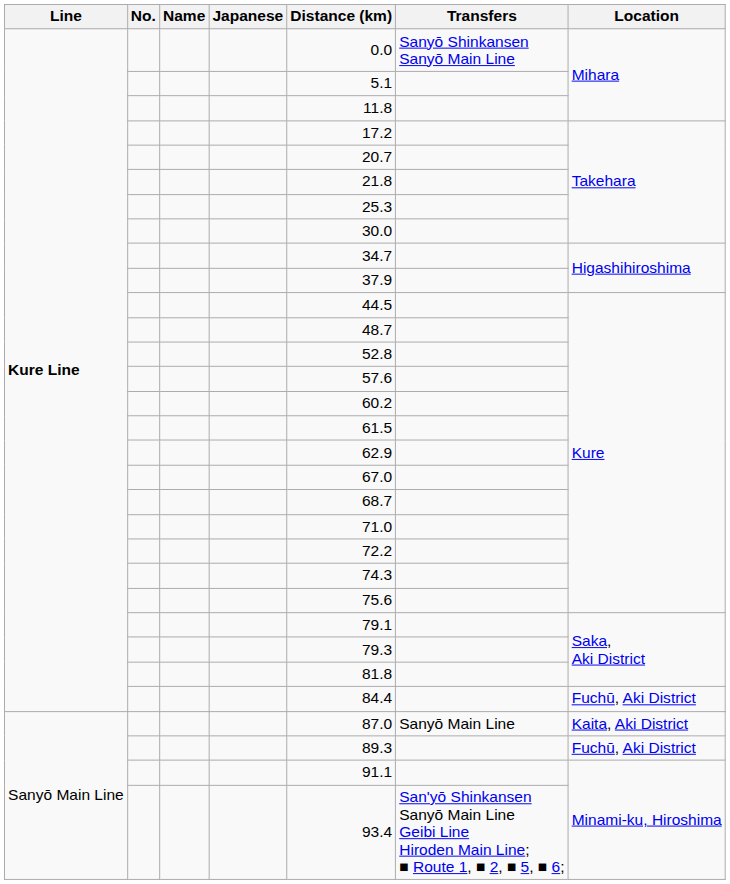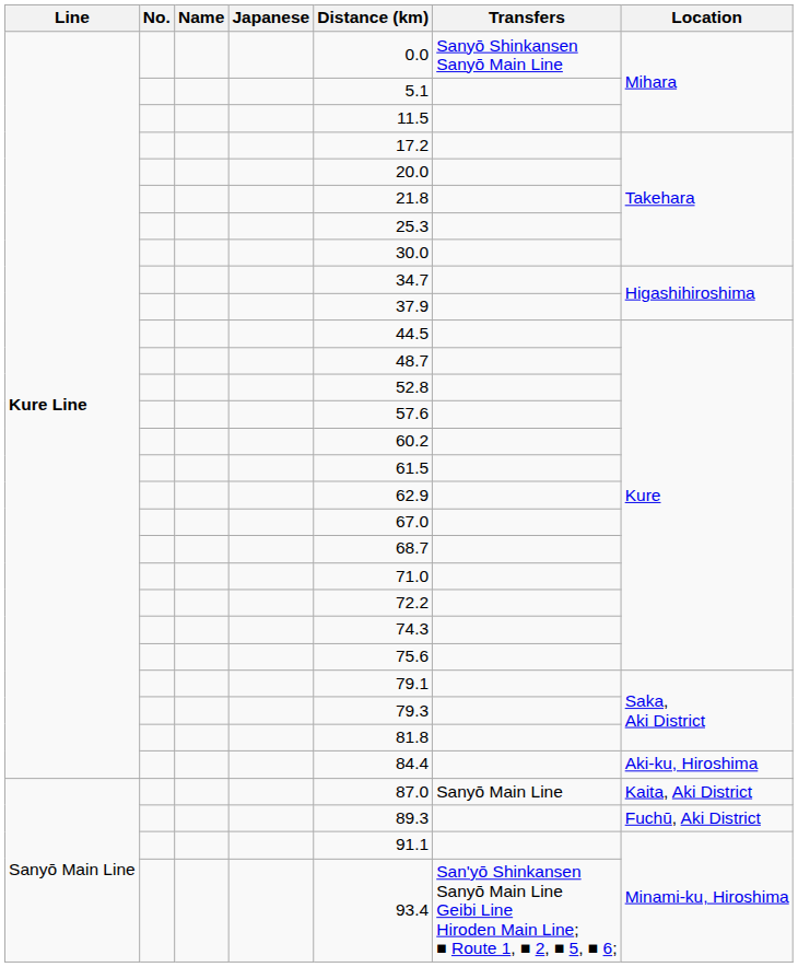row 4 | Distance (km): 11.8 -> 11.5
row 6 | Distance (km): 20.7 -> 20.0
row 28 | Location: Fuchū, Aki District -> Aki-ku, Hiroshima
